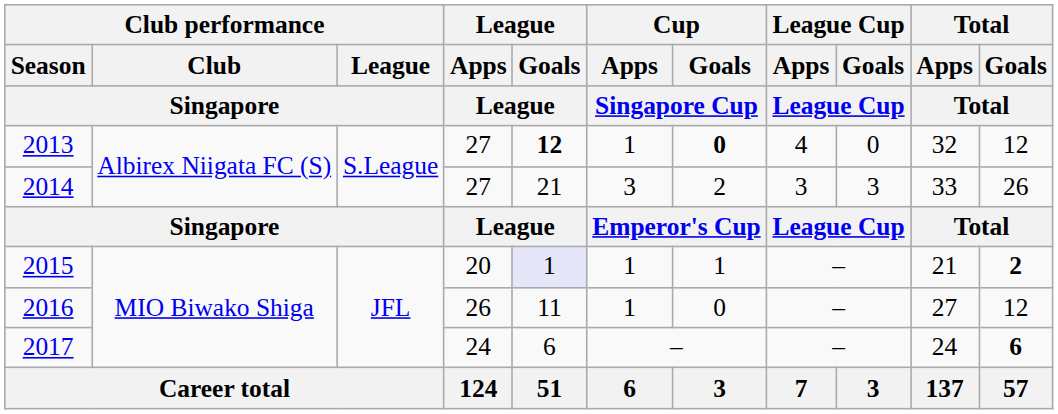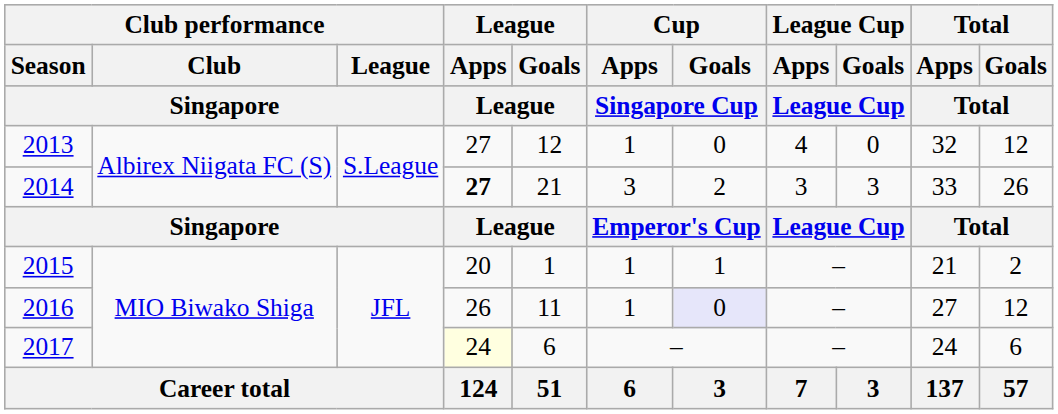2013 | League / Goals / League: bold -> normal
2013 | Cup / Goals / Singapore Cup: bold -> normal
2014 | League / Apps / League: normal -> bold
2015 | League / Goals / League: lavender background -> no background
2015 | Total / Goals / Total: bold -> normal
2016 | Cup / Goals / Singapore Cup: no background -> lavender background
2017 | League / Apps / League: no background -> lightyellow background
2017 | Total / Goals / Total: bold -> normal
